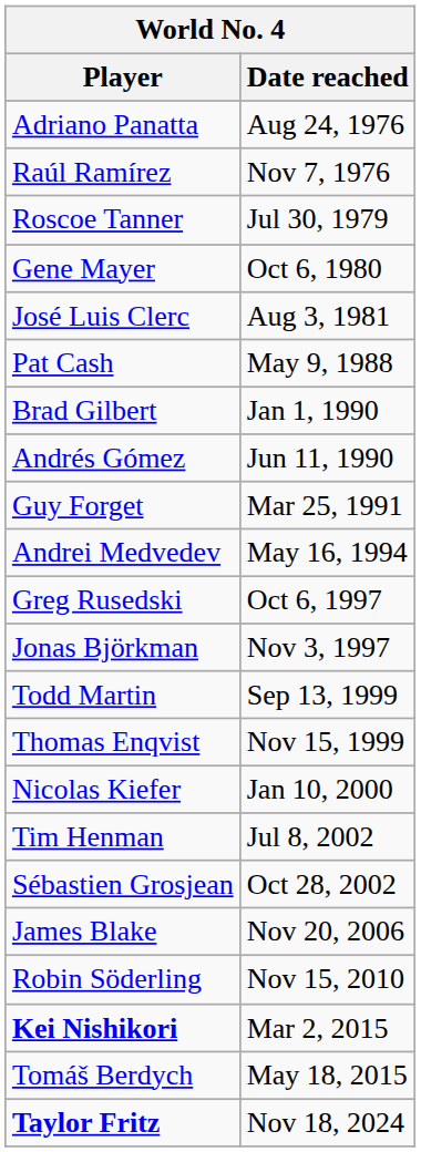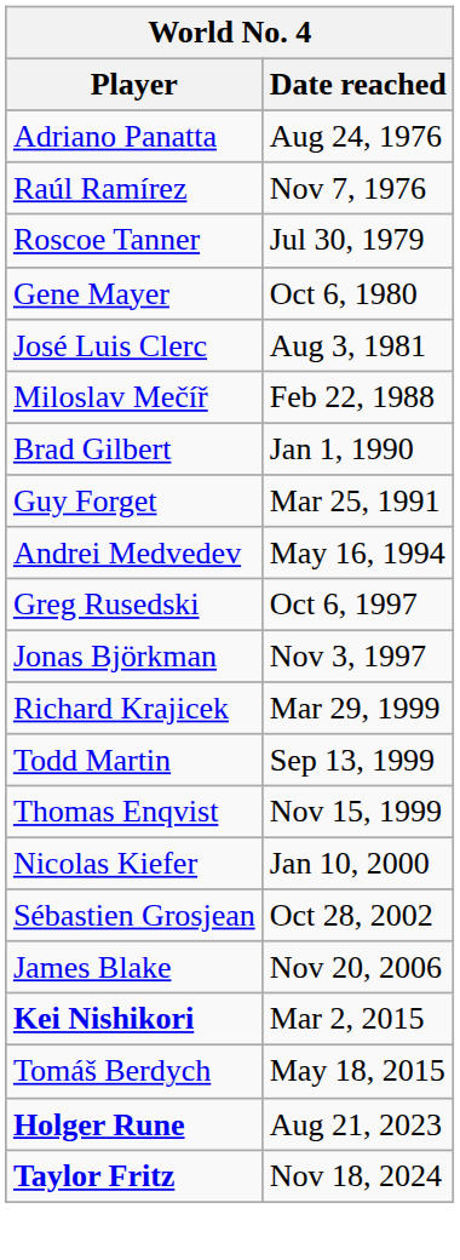+ row: Miloslav Mečíř | Feb 22, 1988
- row: Pat Cash | May 9, 1988
- row: Andrés Gómez | Jun 11, 1990
+ row: Richard Krajicek | Mar 29, 1999
- row: Tim Henman | Jul 8, 2002
- row: Robin Söderling | Nov 15, 2010
+ row: Holger Rune | Aug 21, 2023
